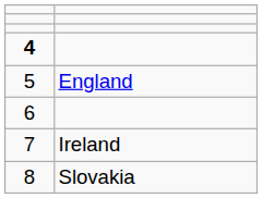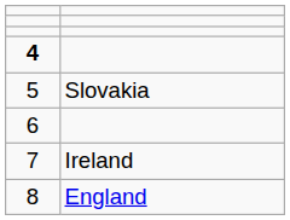row 5 | column 2: England -> Slovakia
row 8 | column 2: Slovakia -> England
